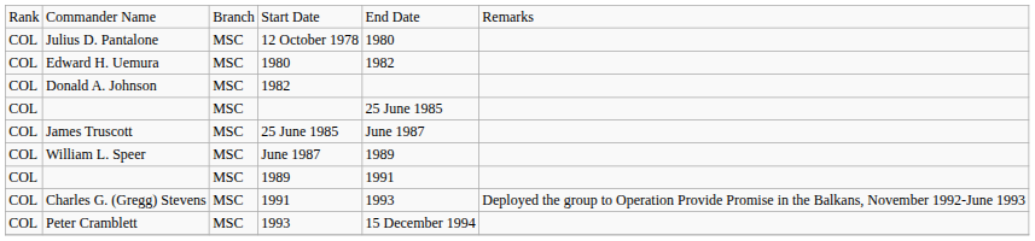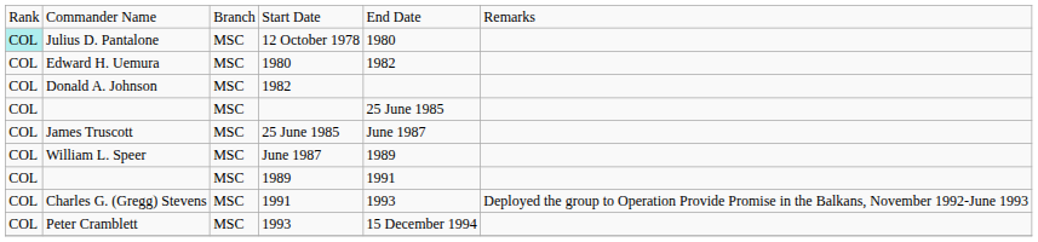12 October 1978 | column 1: no background -> paleturquoise background
